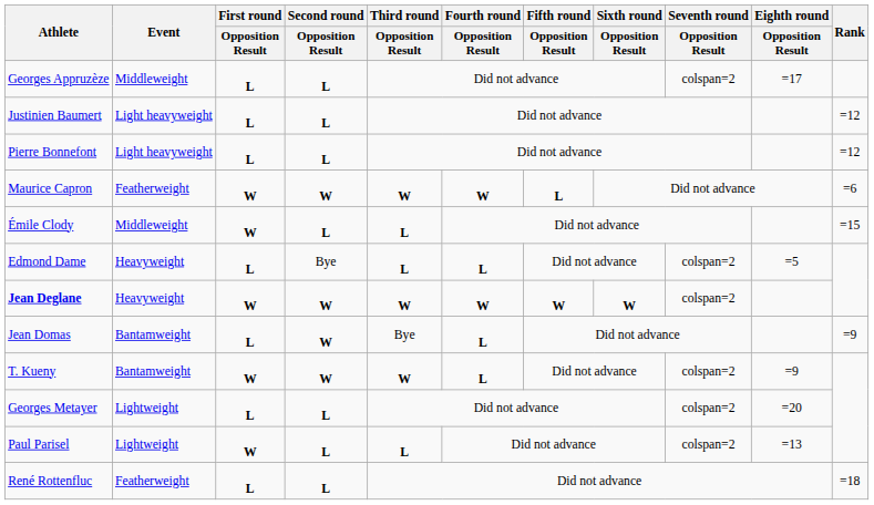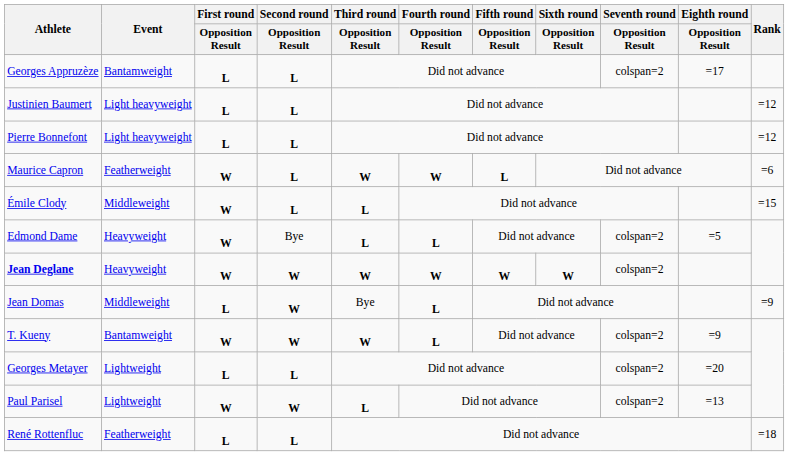Georges Appruzèze | Event: Middleweight -> Bantamweight
Maurice Capron | Second round / Opposition Result: W -> L
Edmond Dame | First round / Opposition Result: L -> W
Jean Domas | Event: Bantamweight -> Middleweight
Paul Parisel | Second round / Opposition Result: L -> W
